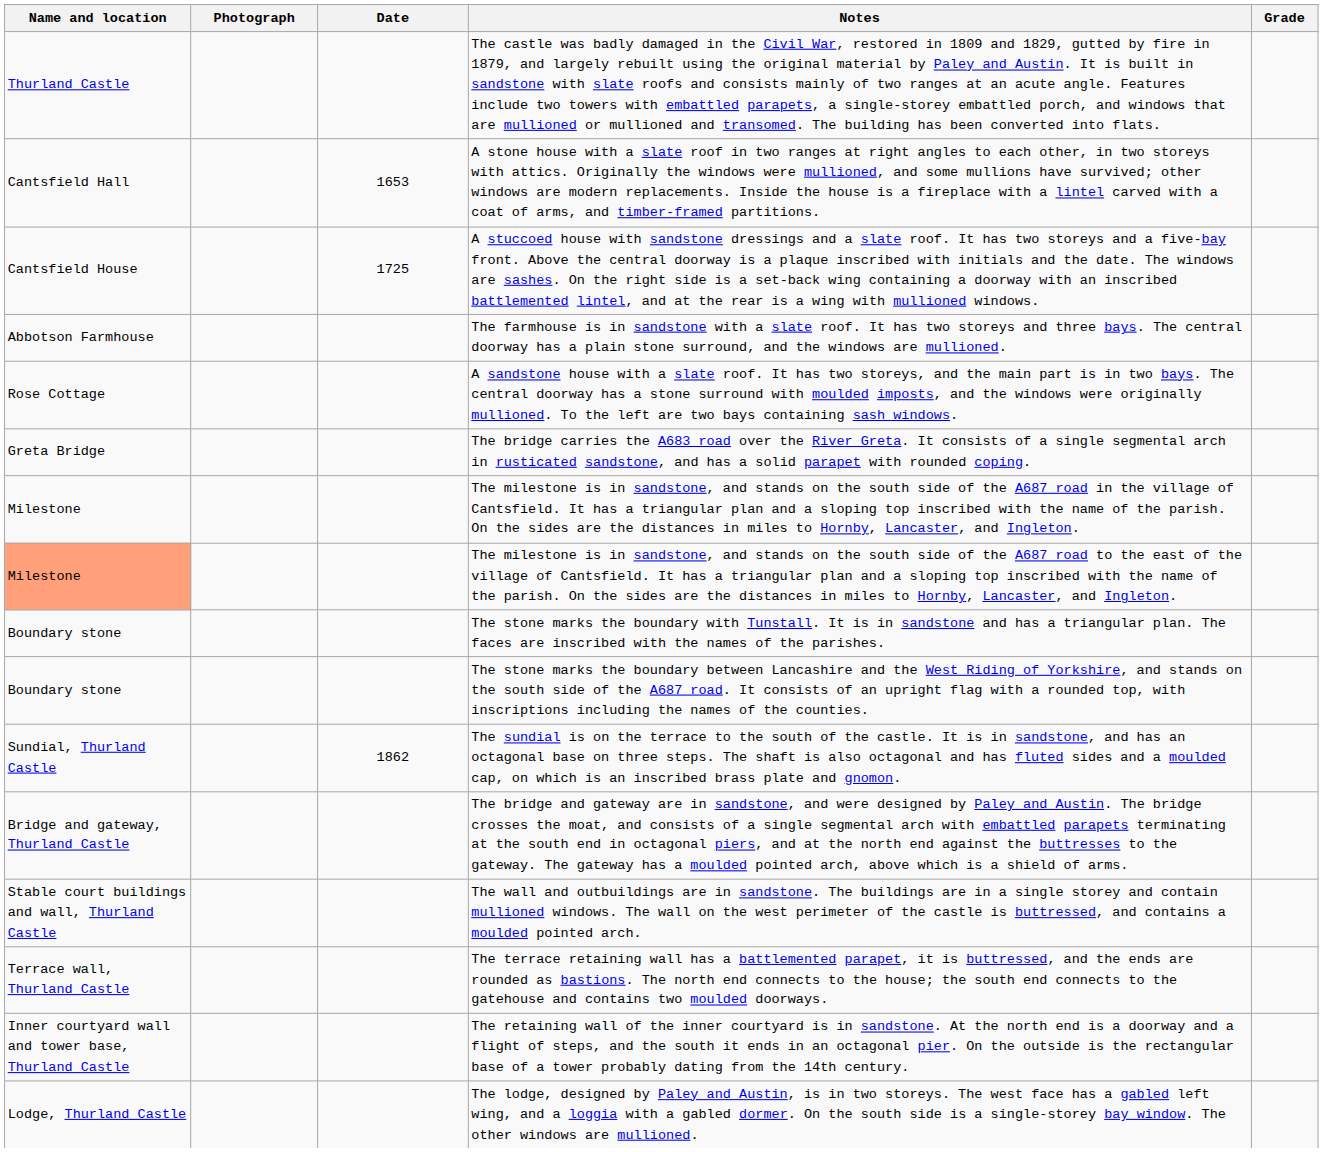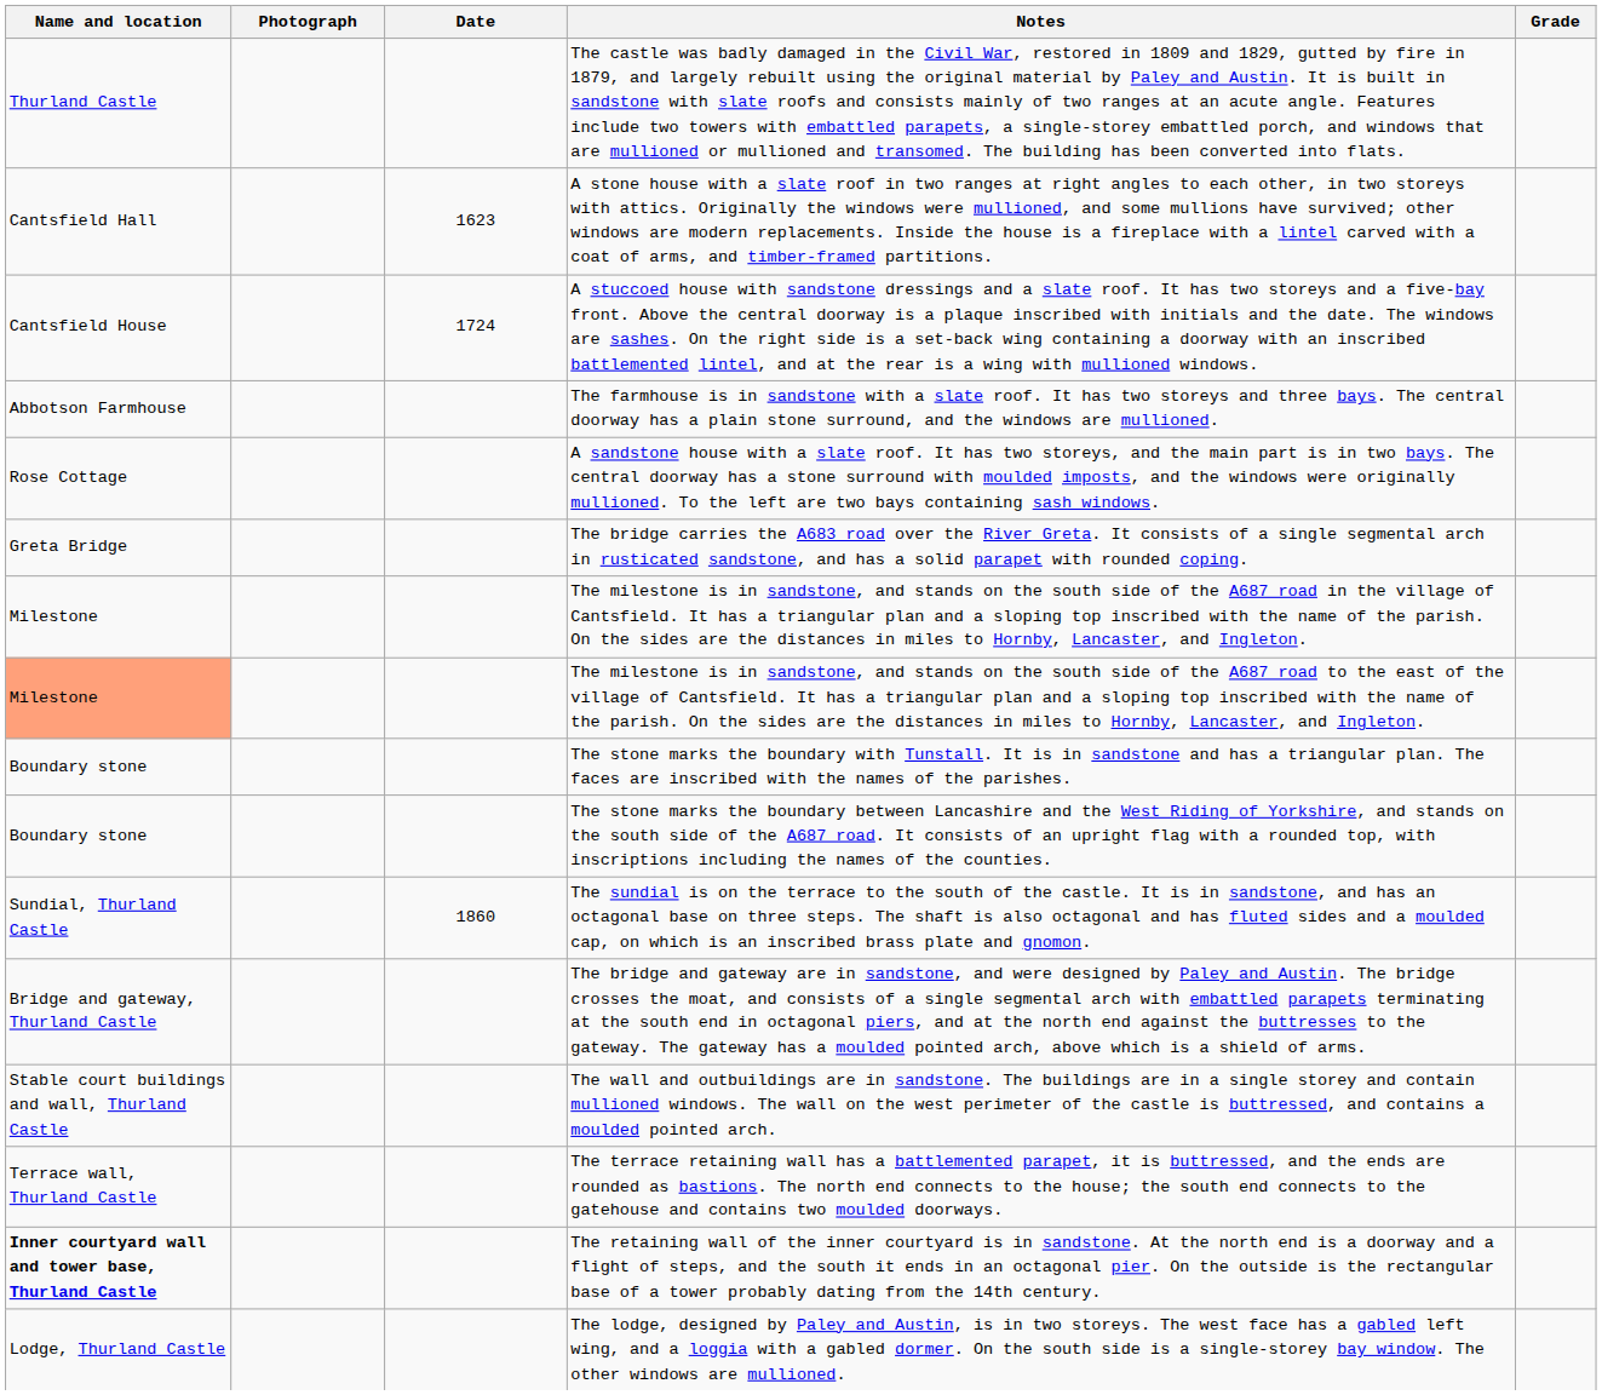row 3 | Date: 1653 -> 1623
row 4 | Date: 1725 -> 1724
row 12 | Date: 1862 -> 1860
row 16 | Name and location: normal -> bold
